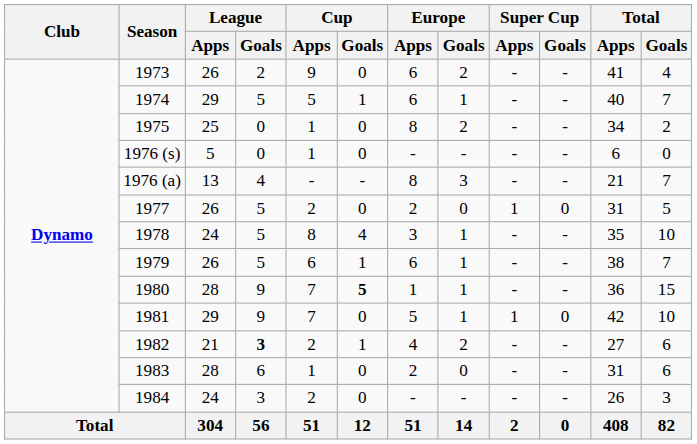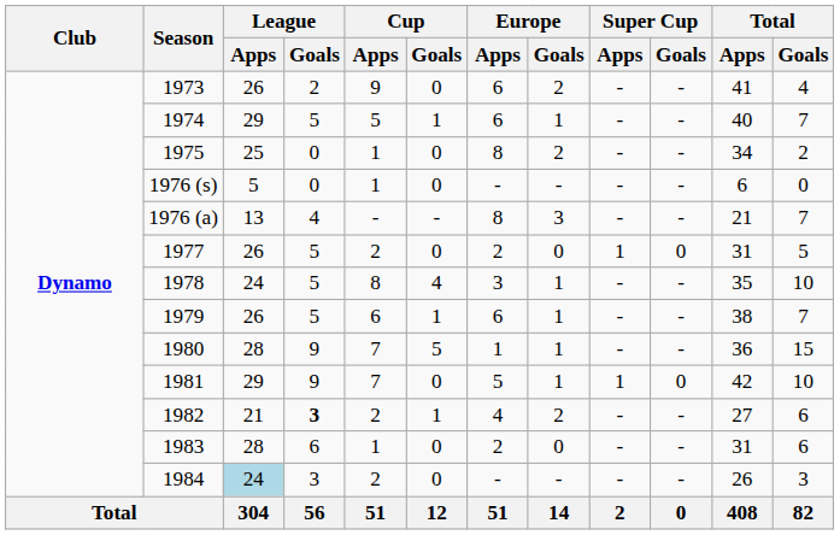1980 | Cup / Goals: bold -> normal
1984 | League / Apps: no background -> lightblue background
